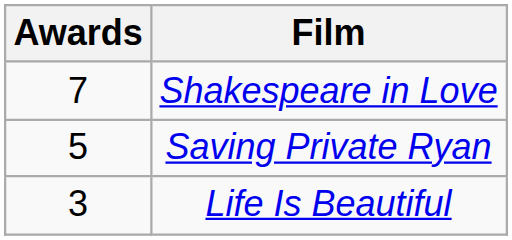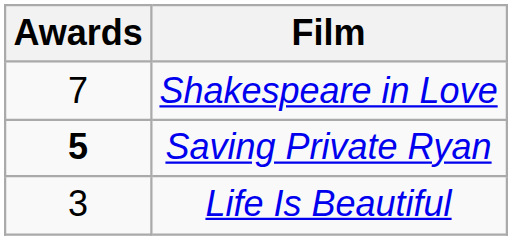Saving Private Ryan | Awards: normal -> bold
